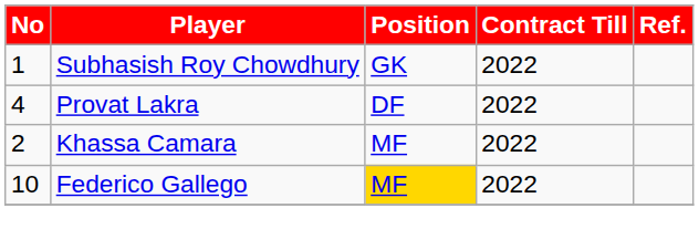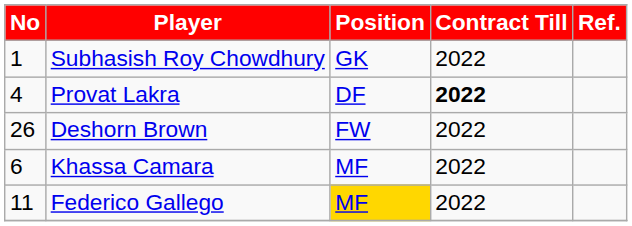Provat Lakra | Contract Till: normal -> bold
+ row: 26 | Deshorn Brown | FW | 2022
Khassa Camara | No: 2 -> 6
Federico Gallego | No: 10 -> 11
